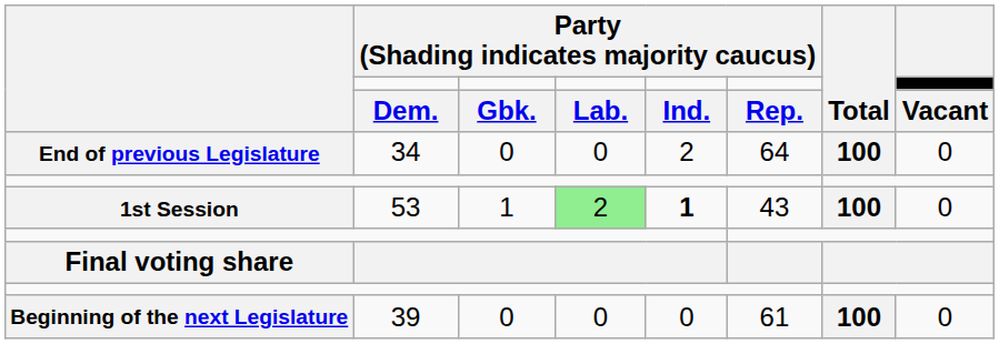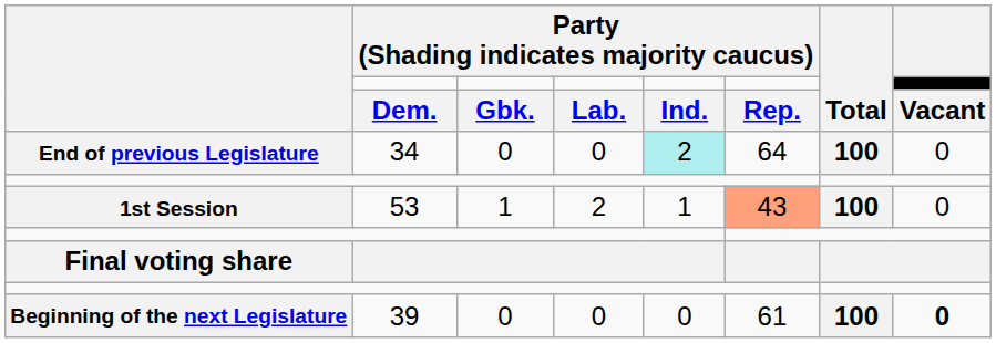End of previous Legislature | column 5: no background -> paleturquoise background
1st Session | column 4: lightgreen background -> no background
1st Session | column 5: bold -> normal
1st Session | column 6: no background -> lightsalmon background
Beginning of the next Legislature | column 8: normal -> bold
